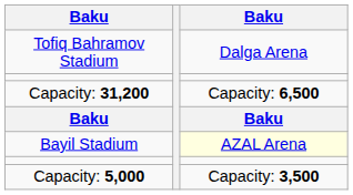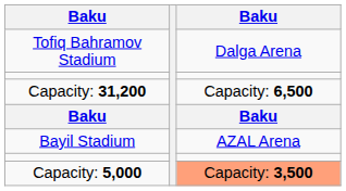Bayil Stadium | column 3: lightyellow background -> no background
Capacity: 5,000 | column 3: no background -> lightsalmon background
